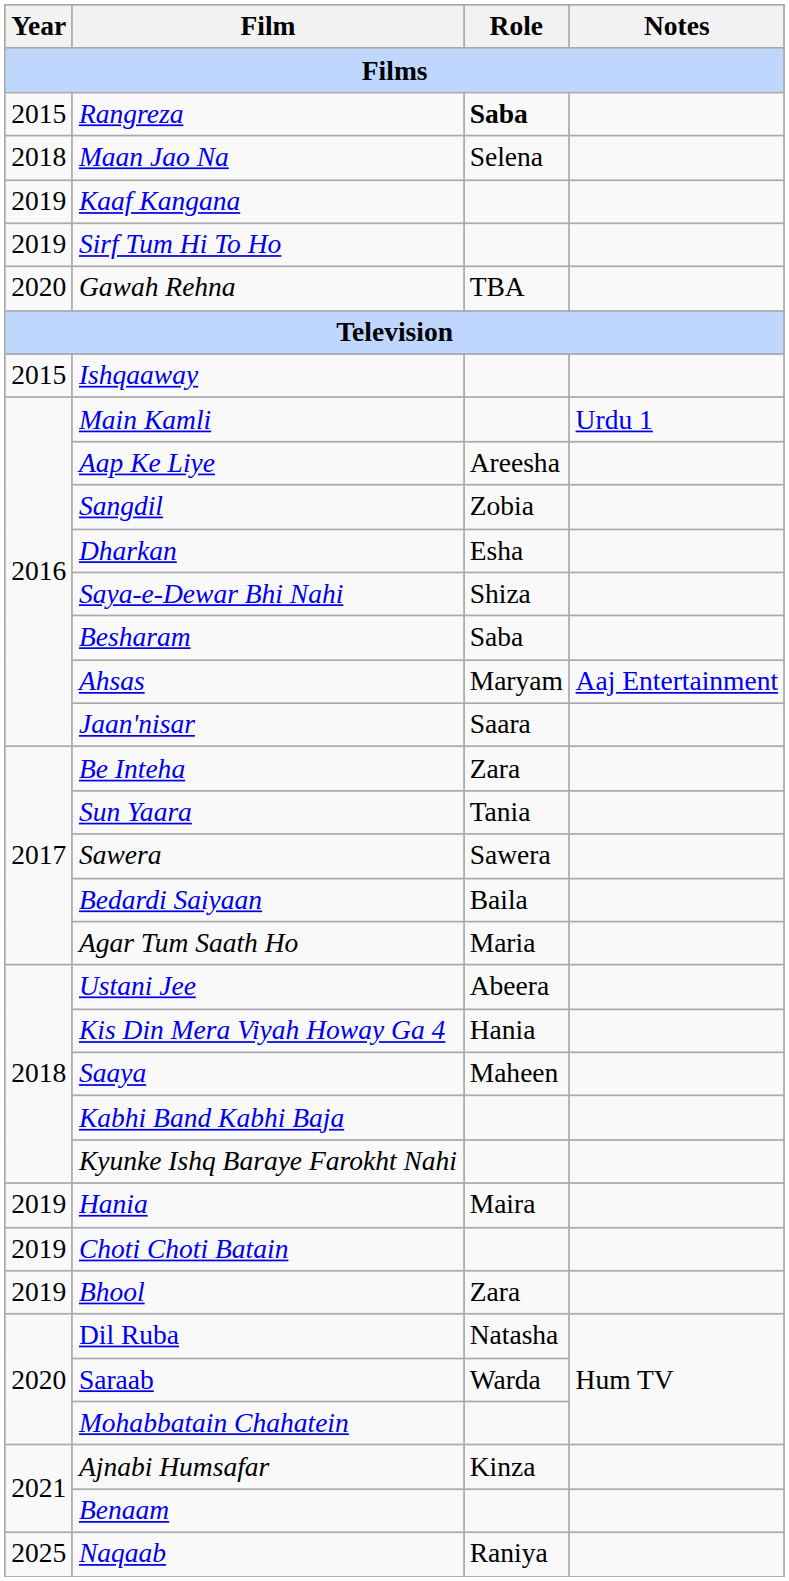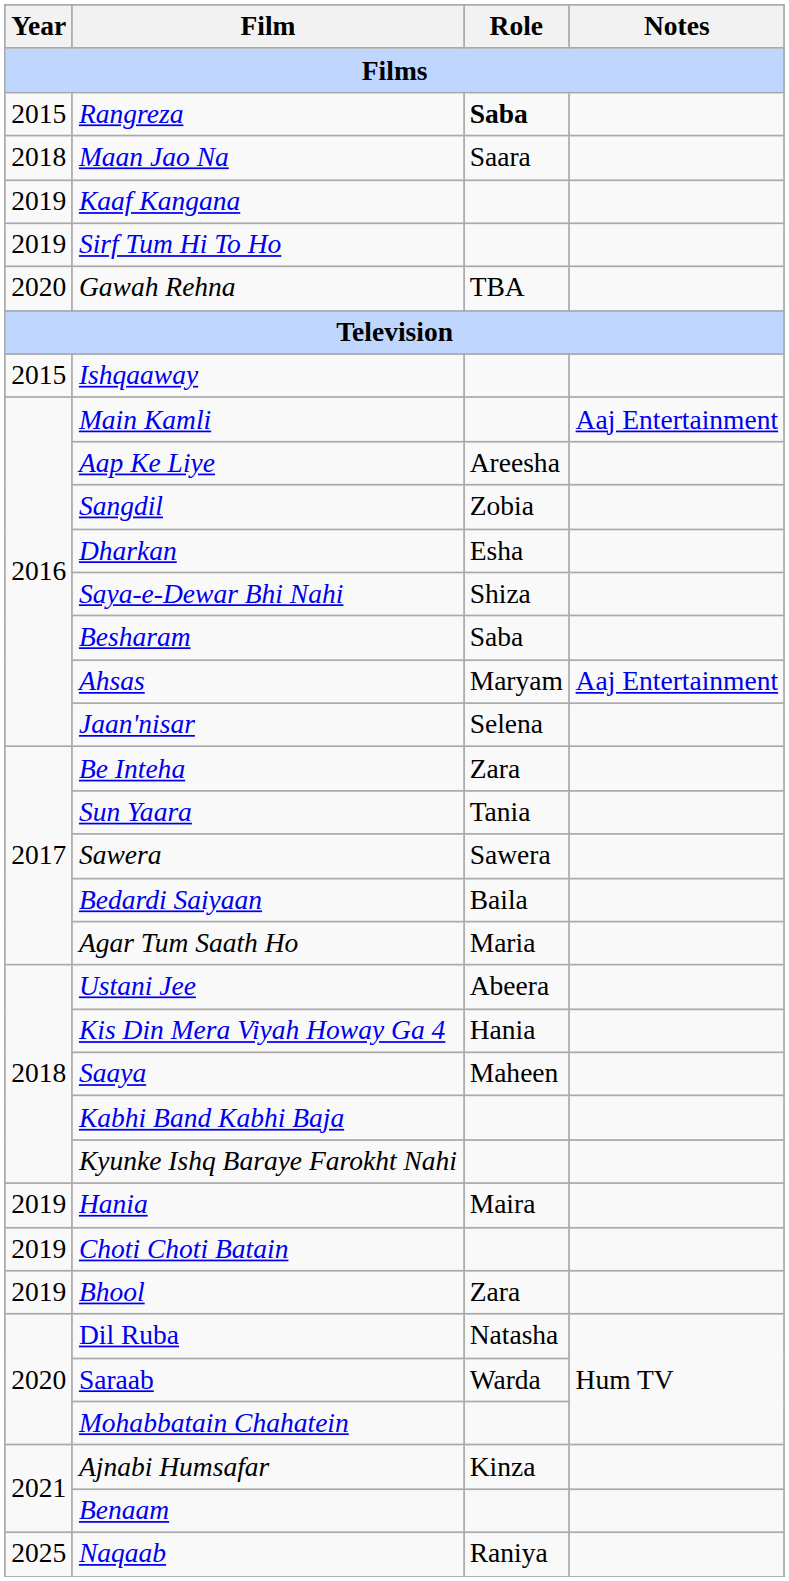Maan Jao Na | Role: Selena -> Saara
Main Kamli | Notes: Urdu 1 -> Aaj Entertainment
Jaan'nisar | Role: Saara -> Selena
